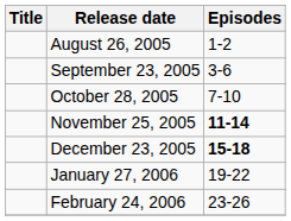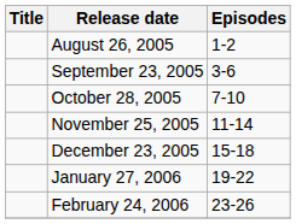November 25, 2005 | Episodes: bold -> normal
December 23, 2005 | Episodes: bold -> normal
